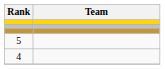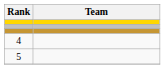row 5 | Rank: 5 -> 4
row 6 | Rank: 4 -> 5
